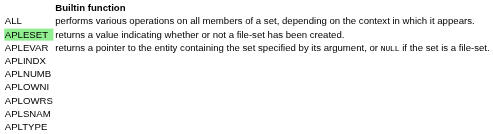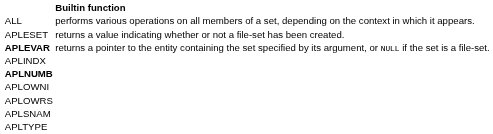APLESET | column 1: lightgreen background -> no background
APLEVAR | column 1: normal -> bold
APLNUMB | column 1: normal -> bold
